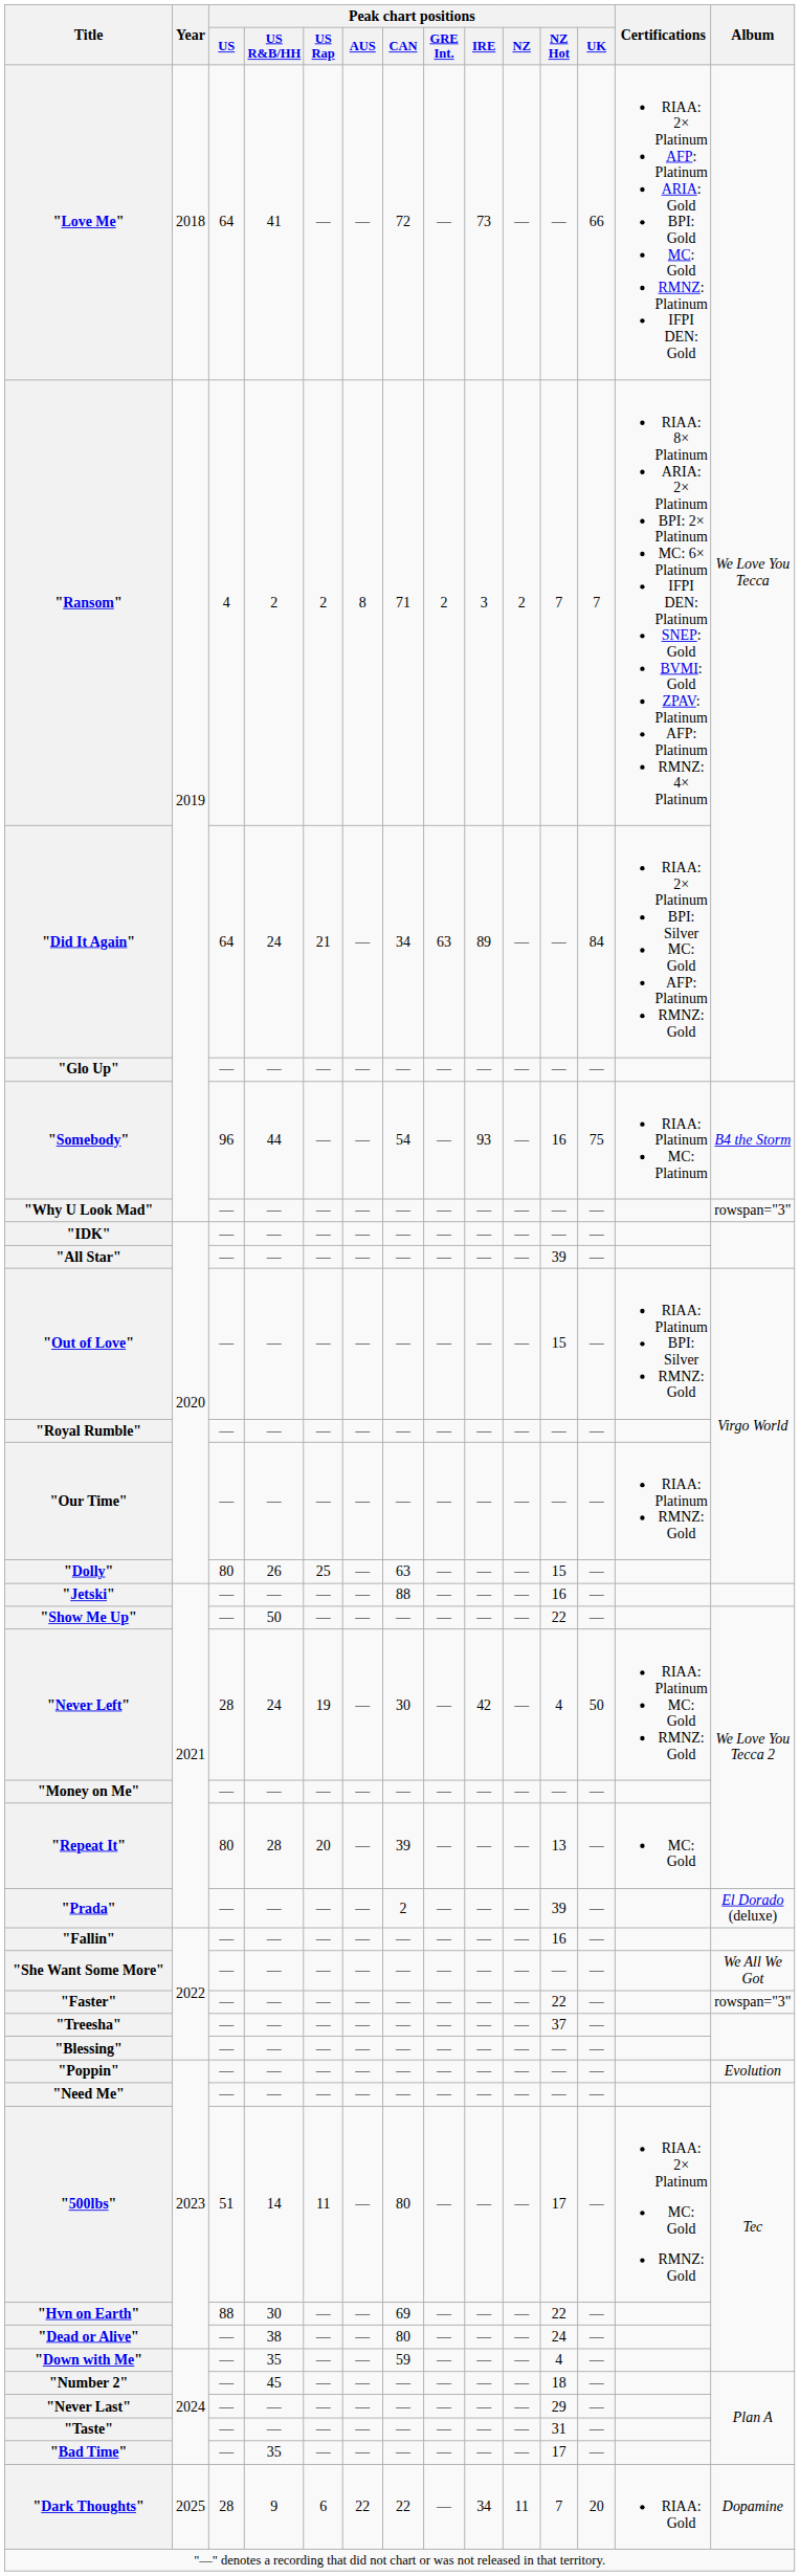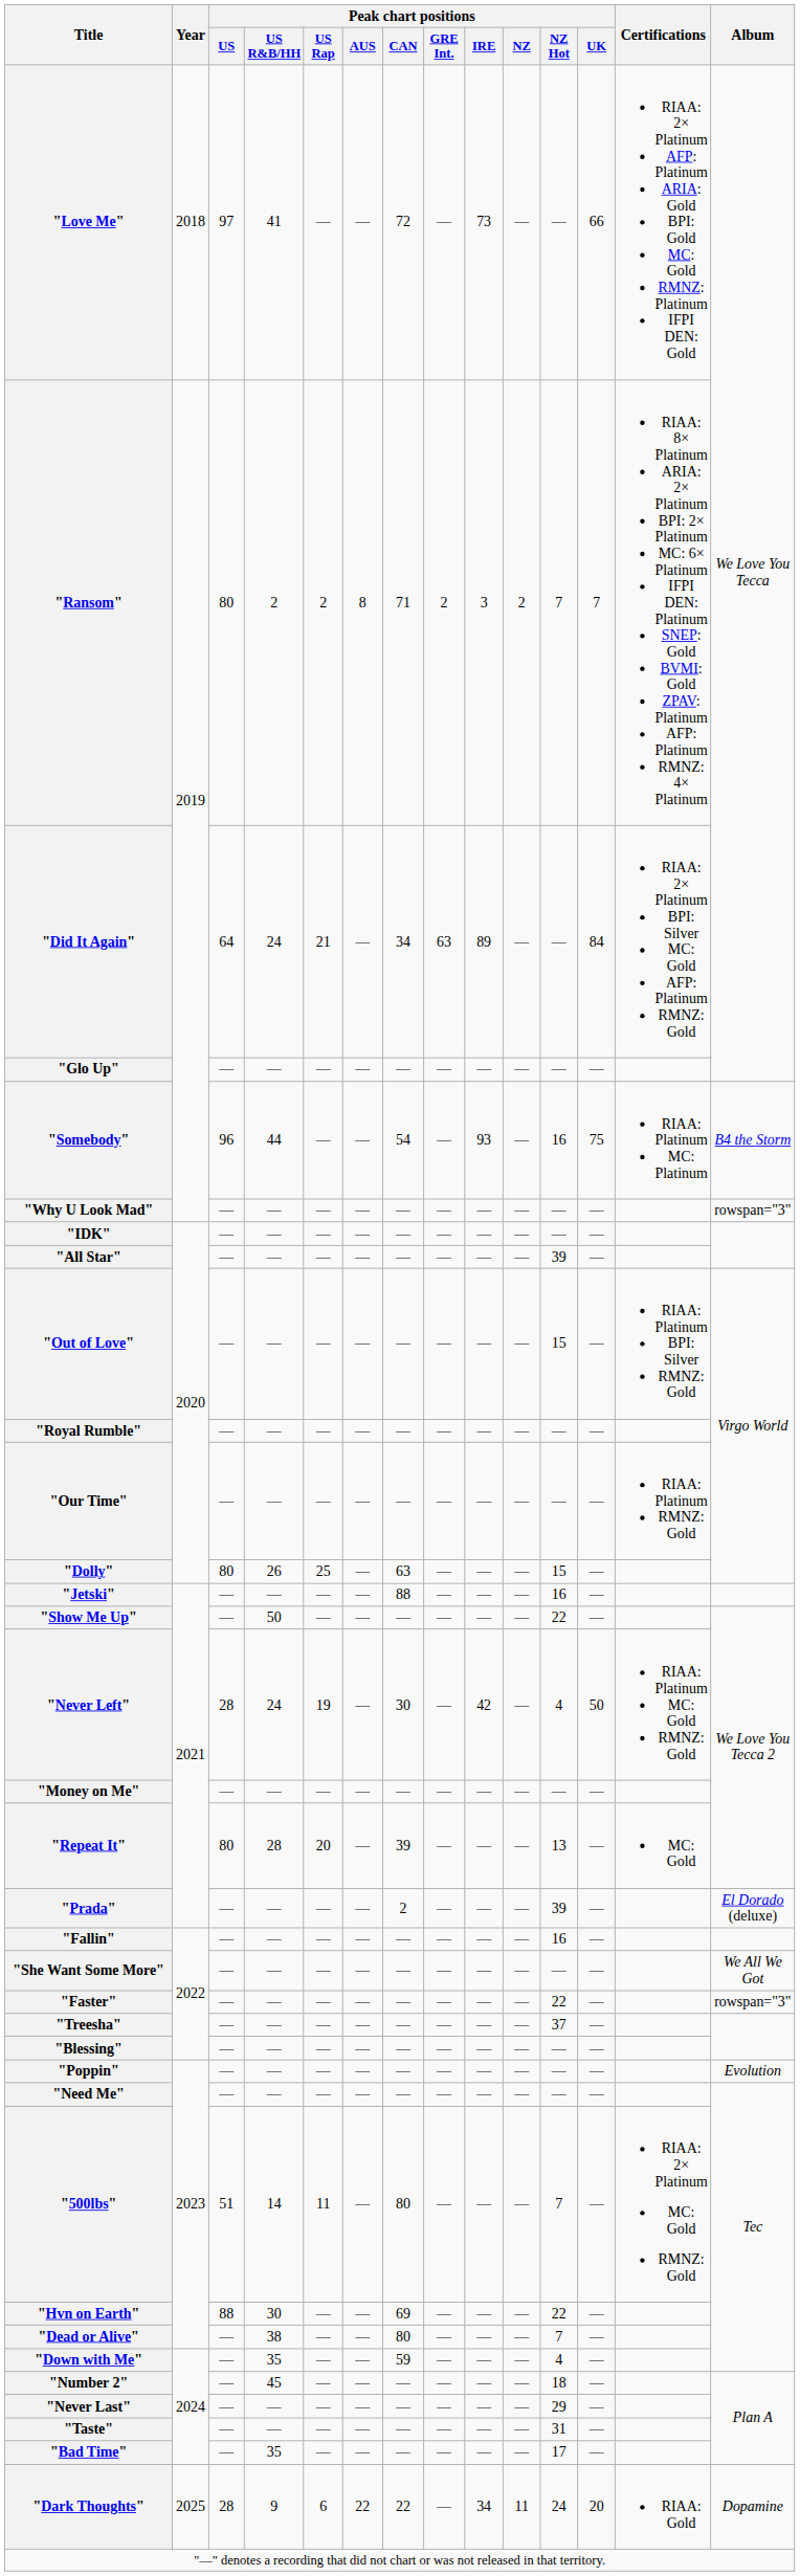"Love Me" | Peak chart positions / US: 64 -> 97
"Ransom" | Peak chart positions / US: 4 -> 80
"500lbs" | Peak chart positions / NZ Hot: 17 -> 7
"Dead or Alive" | Peak chart positions / NZ Hot: 24 -> 7
"Dark Thoughts" | Peak chart positions / NZ Hot: 7 -> 24
